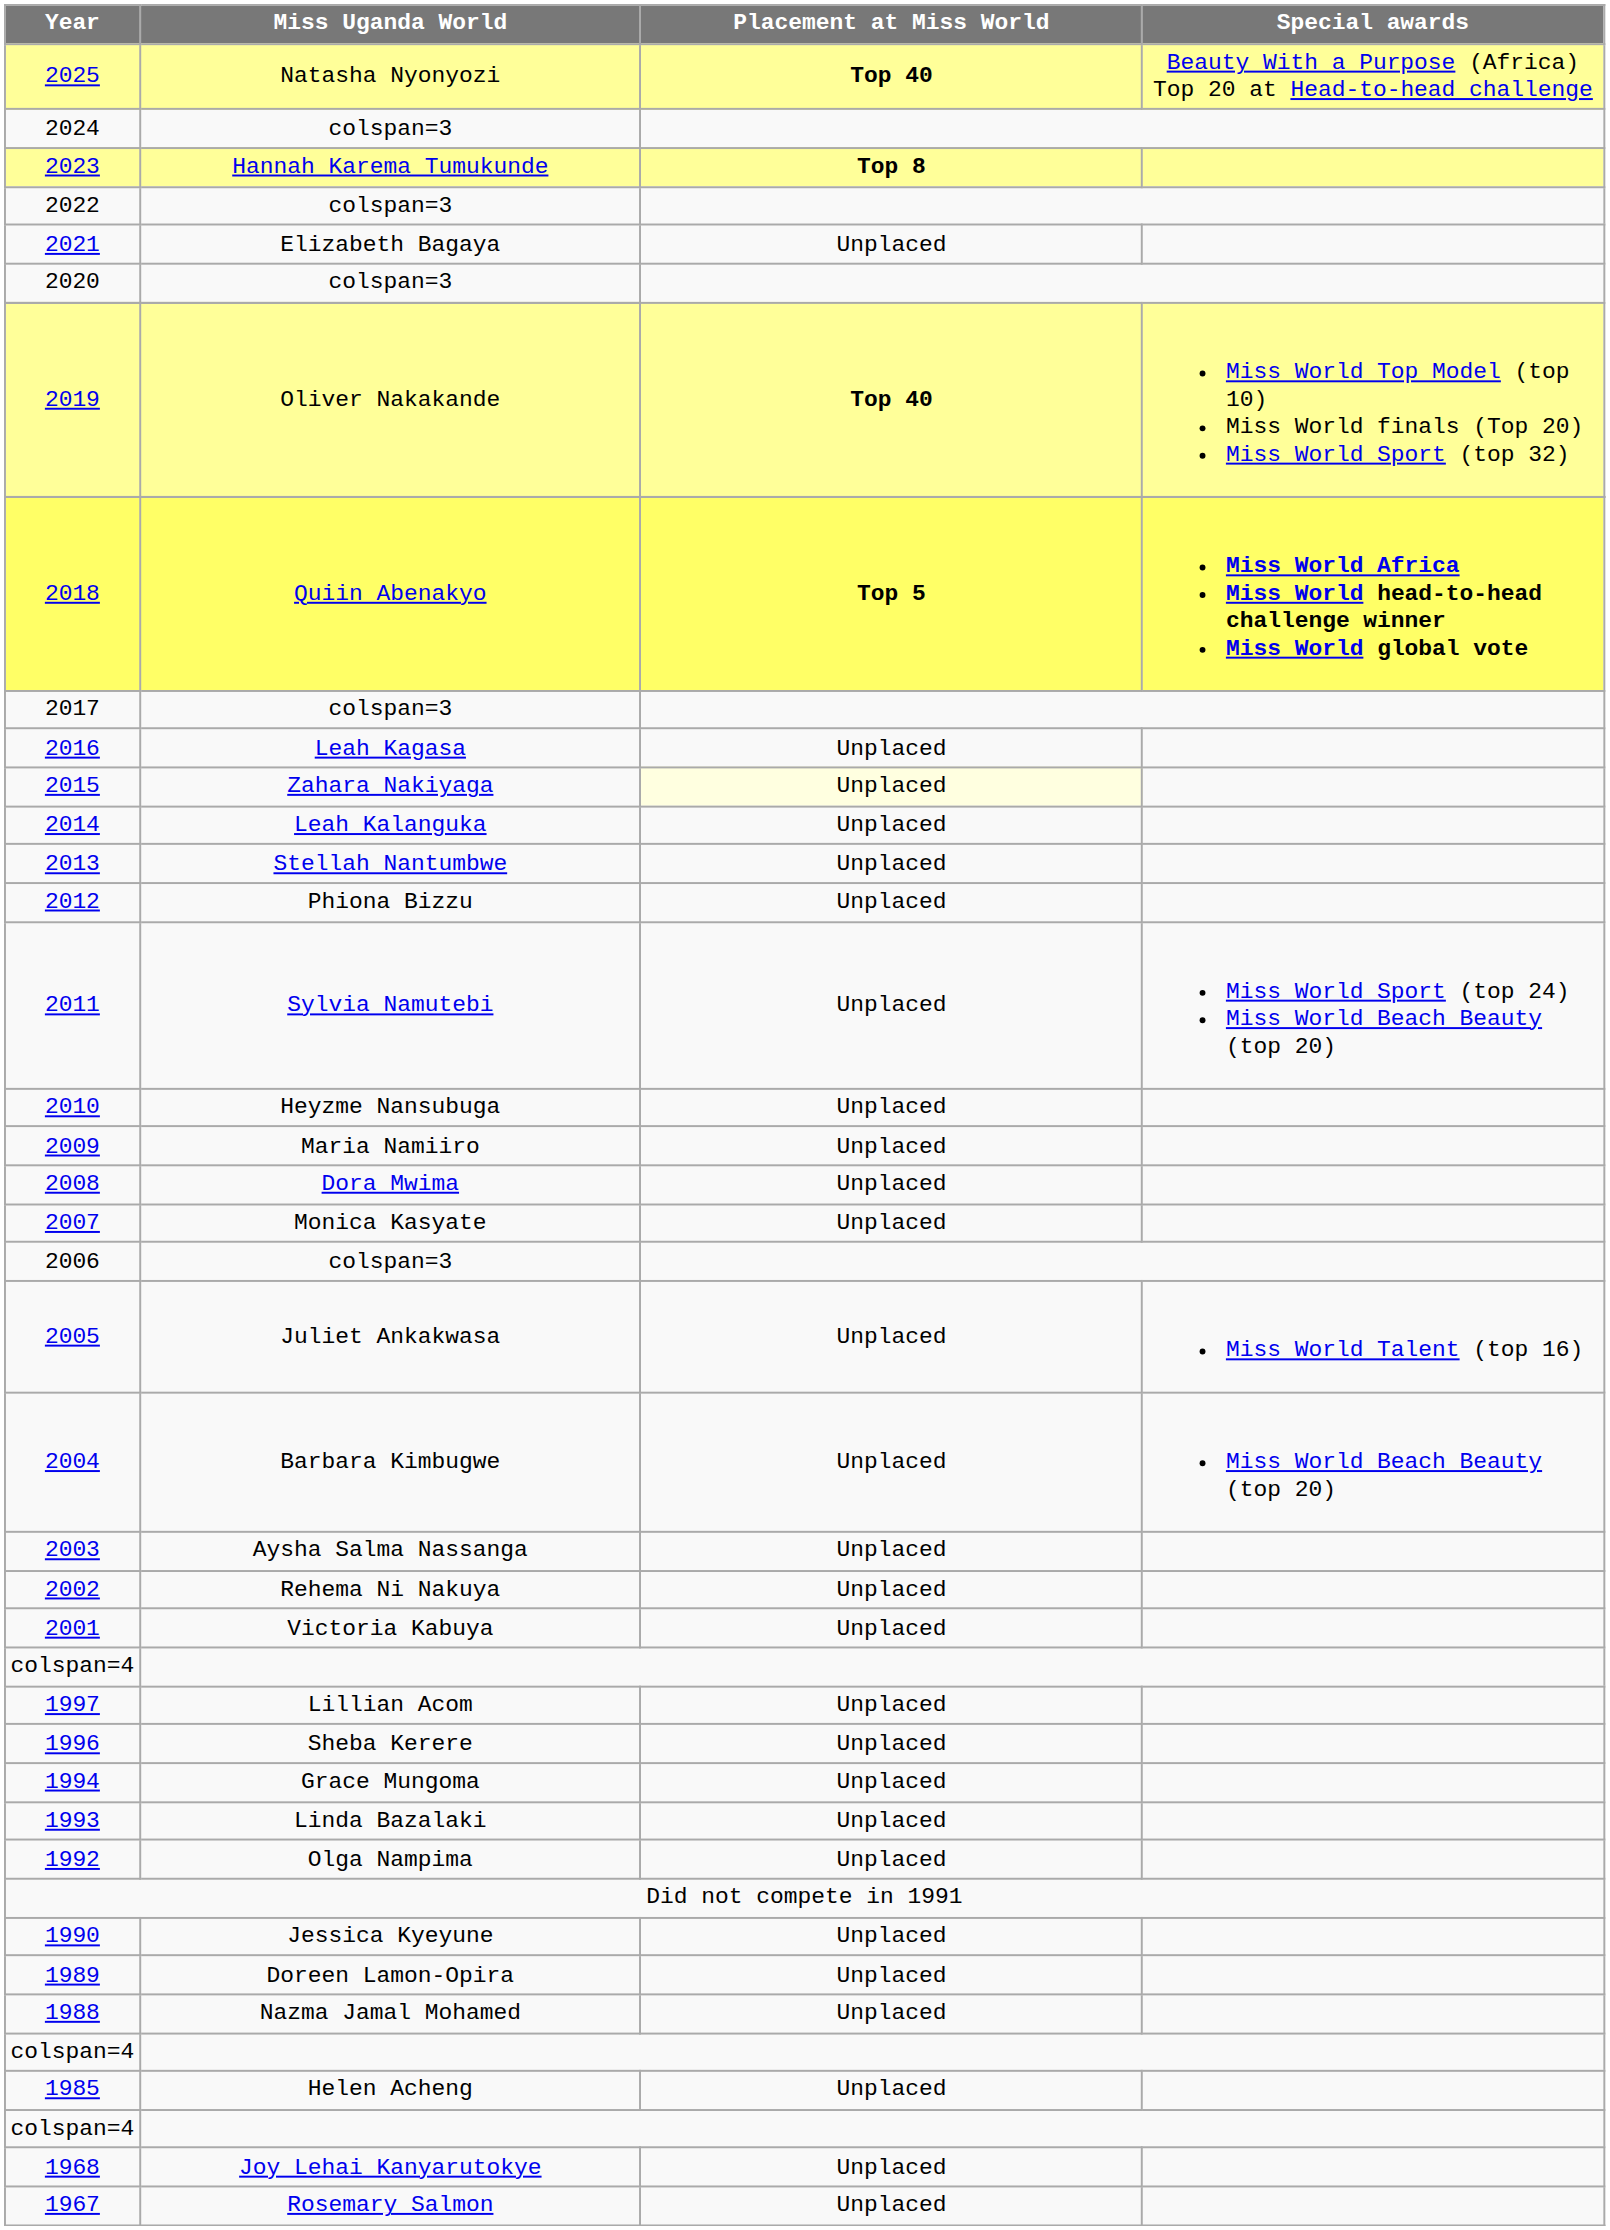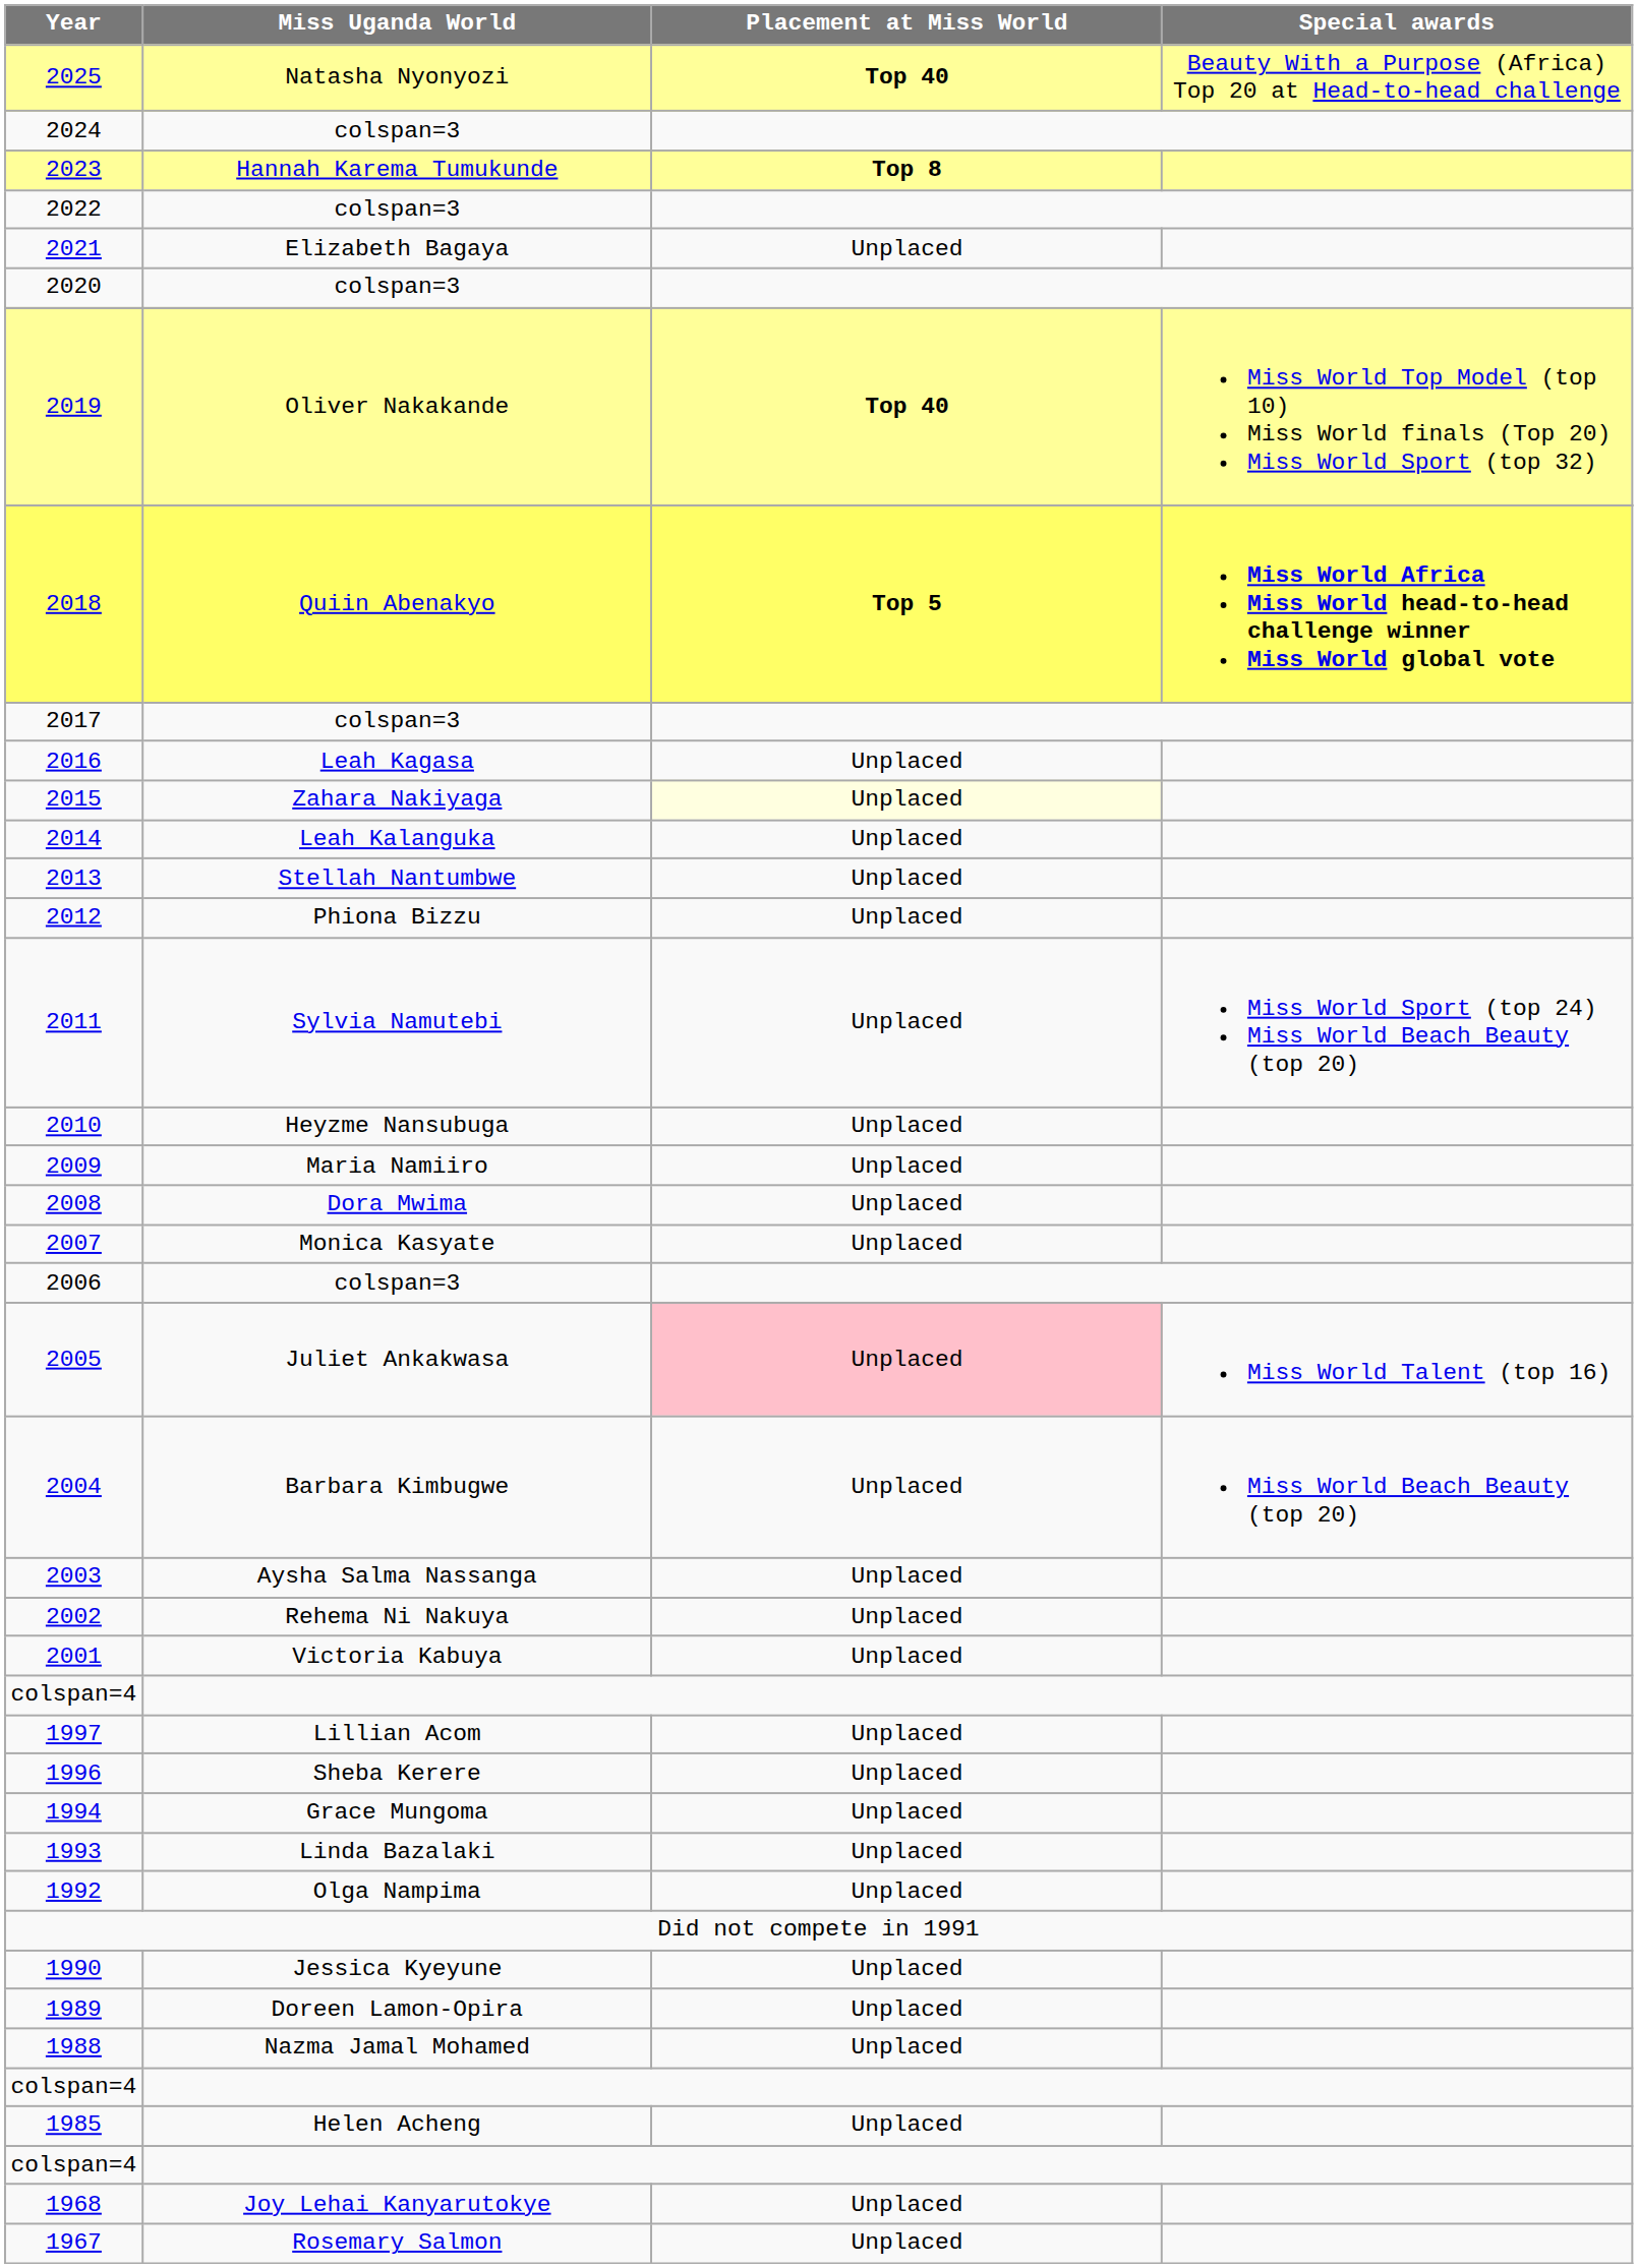2005 | Placement at Miss World: no background -> pink background
